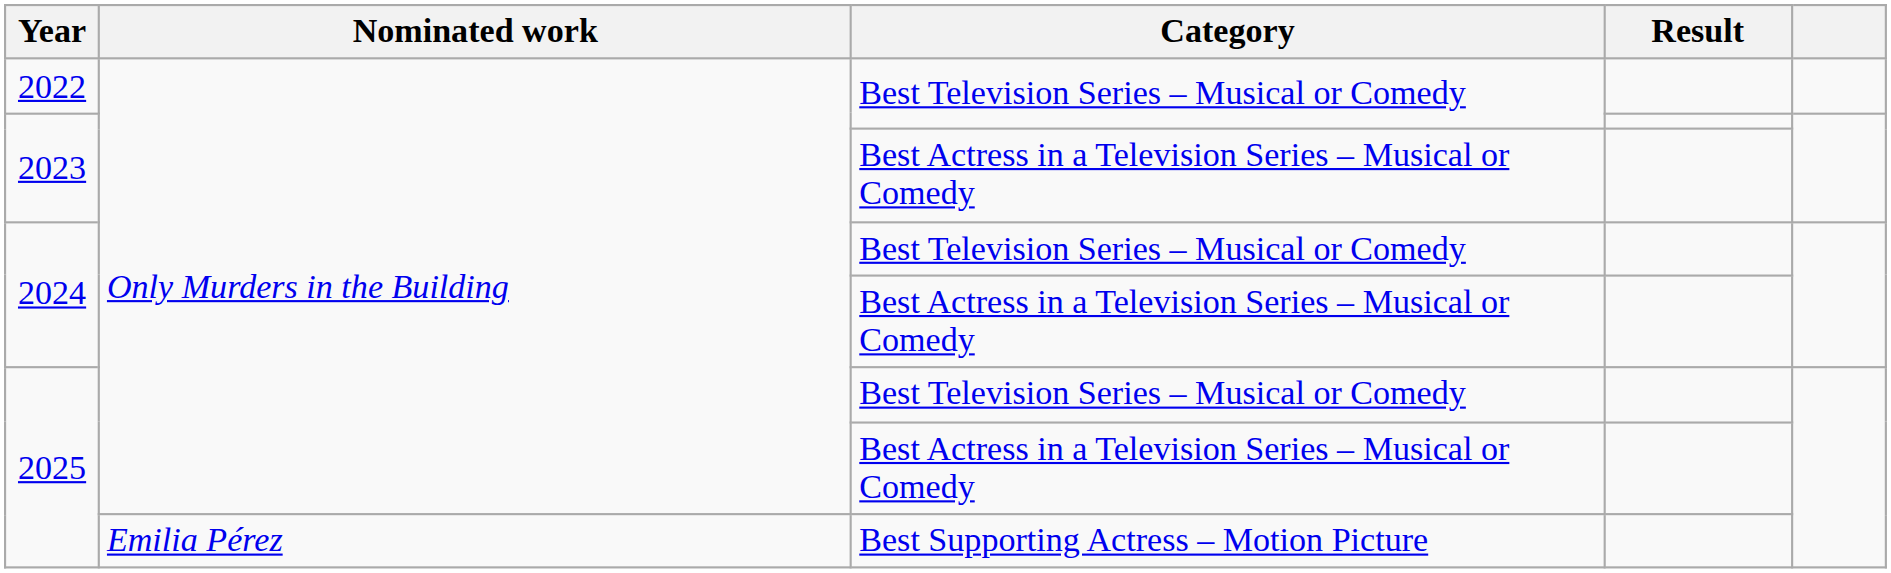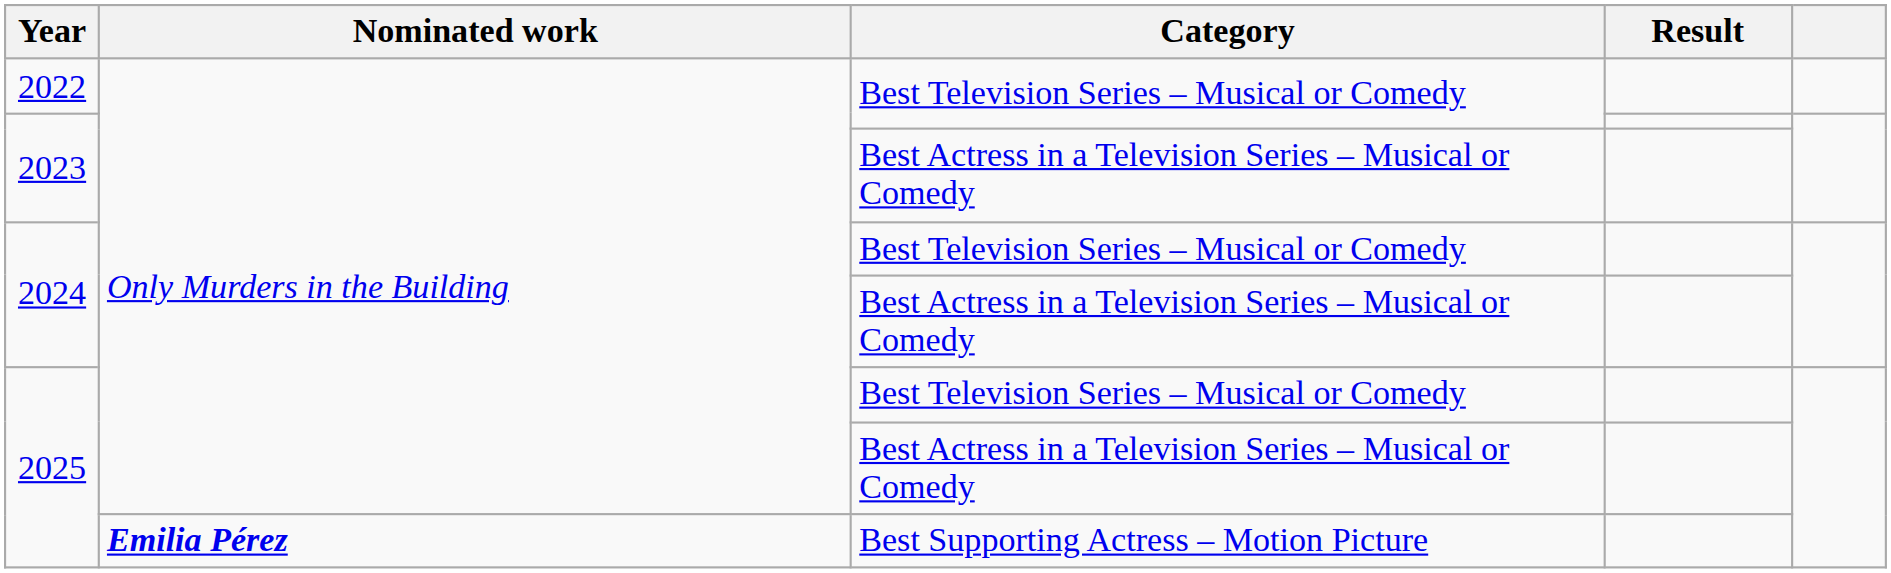2025 / Best Supporting Actress – Motion Picture | Nominated work: normal -> bold
